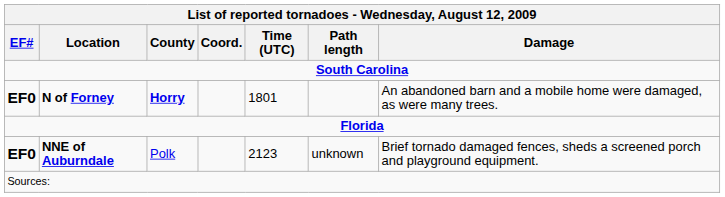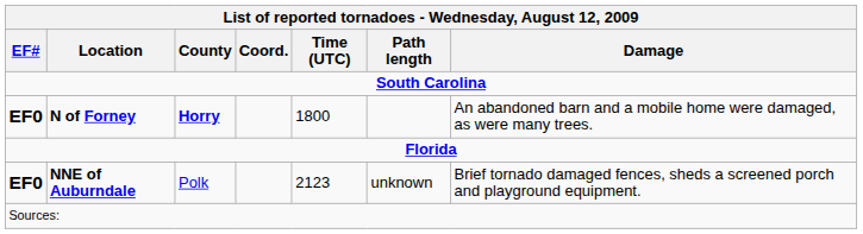N of Forney | Time (UTC): 1801 -> 1800
